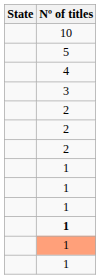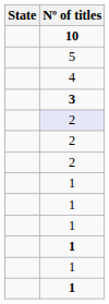row 2 | Nº of titles: normal -> bold
row 5 | Nº of titles: normal -> bold
row 6 | Nº of titles: no background -> lavender background
row 13 | Nº of titles: lightsalmon background -> no background
row 14 | Nº of titles: normal -> bold
